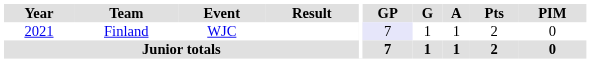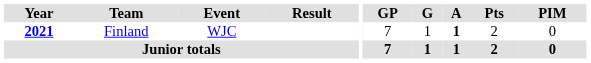Finland | Year: normal -> bold
Finland | GP: lavender background -> no background
Finland | A: normal -> bold
